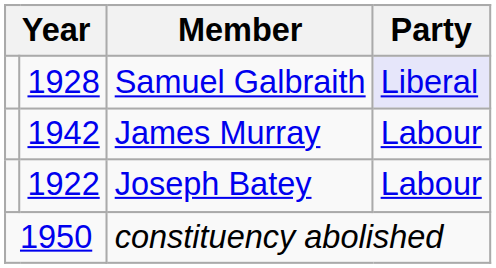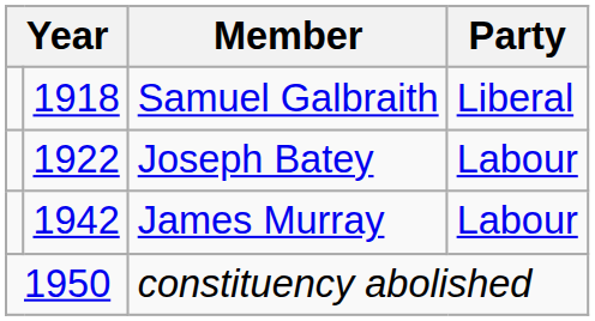Samuel Galbraith | column 2: 1928 -> 1918
Samuel Galbraith | Party: lavender background -> no background
rows swapped: Joseph Batey <-> James Murray
